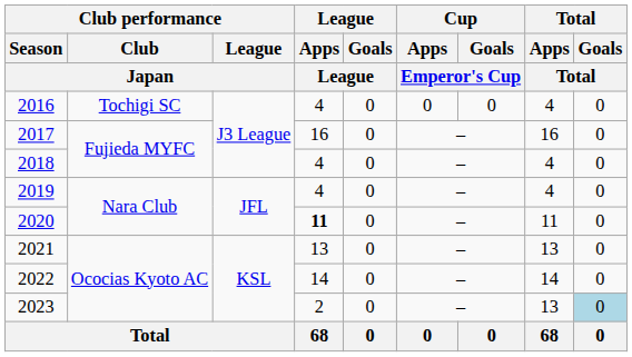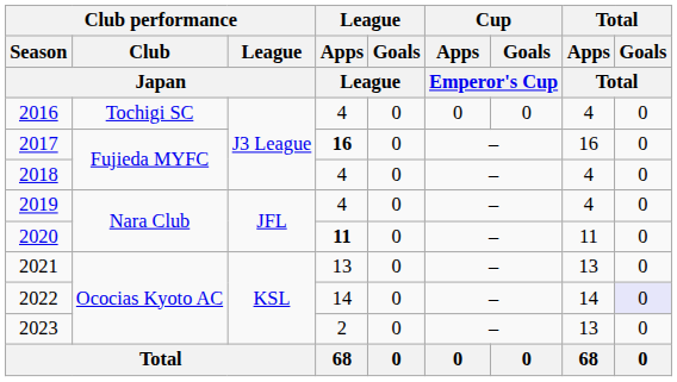2017 | League / Apps / League: normal -> bold
2022 | Total / Goals / Total: no background -> lavender background
2023 | Total / Goals / Total: lightblue background -> no background
